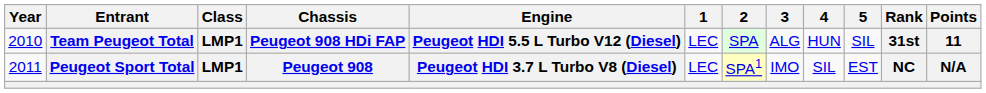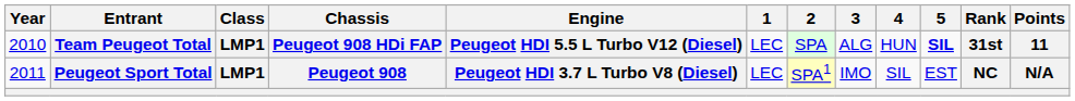row 2 | 5: normal -> bold
